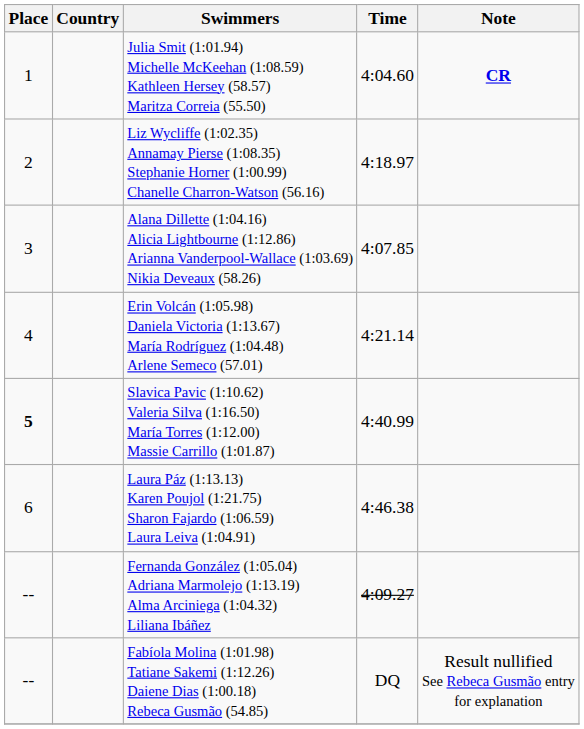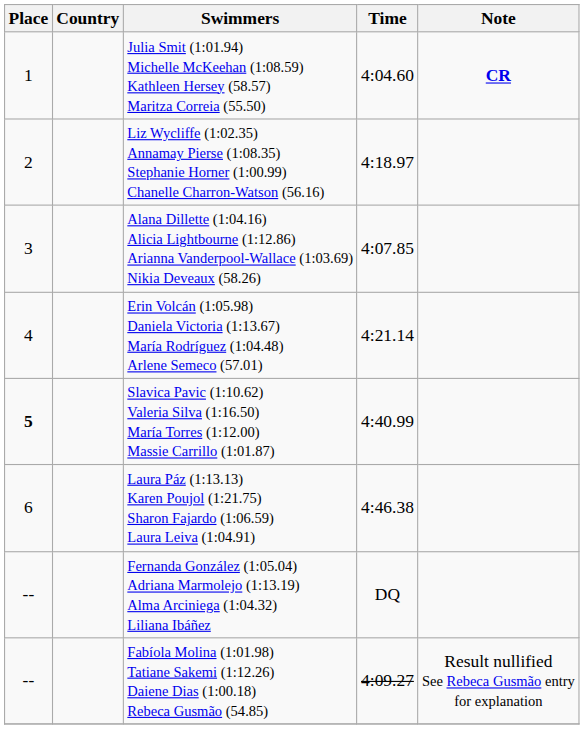row 8 | Time: 4:09.27 -> DQ
row 9 | Time: DQ -> 4:09.27
